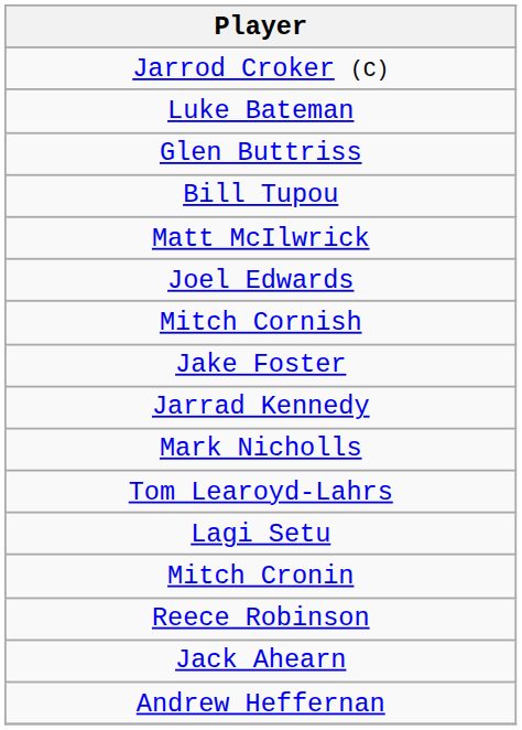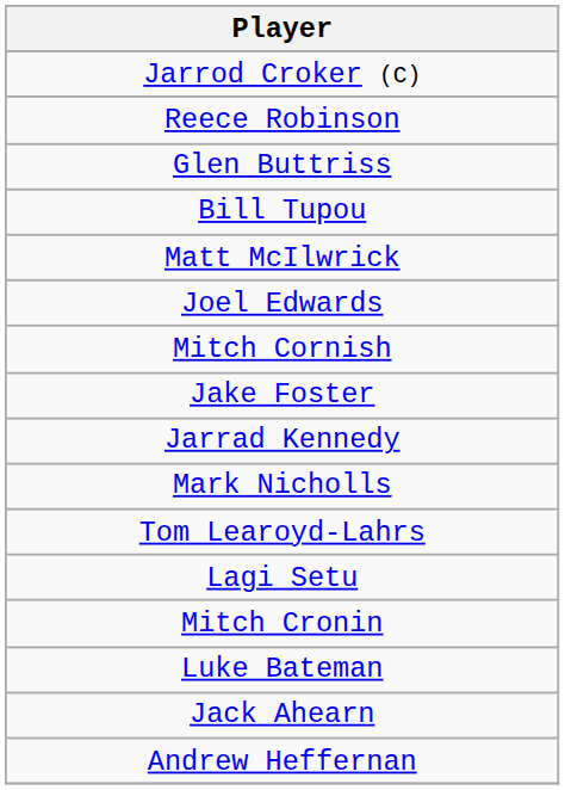row 3 | column 1: Luke Bateman -> Reece Robinson
row 15 | column 1: Reece Robinson -> Luke Bateman
